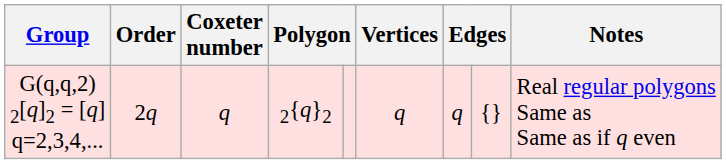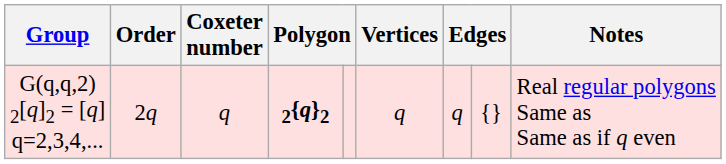G(q,q,2) 2[q]2 = [q] q=2,3,4,... | column 4: normal -> bold
